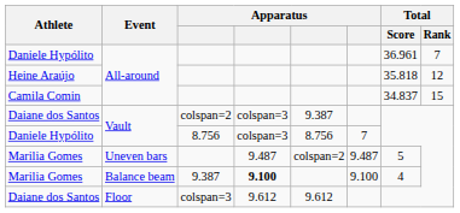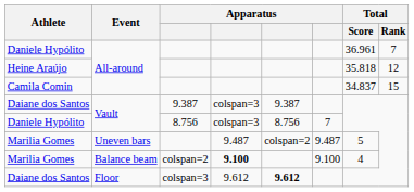Daiane dos Santos / Vault | column 3: colspan=2 -> 9.387
Marilia Gomes / Balance beam | column 3: 9.387 -> colspan=2
Daiane dos Santos / Floor | column 5: normal -> bold
